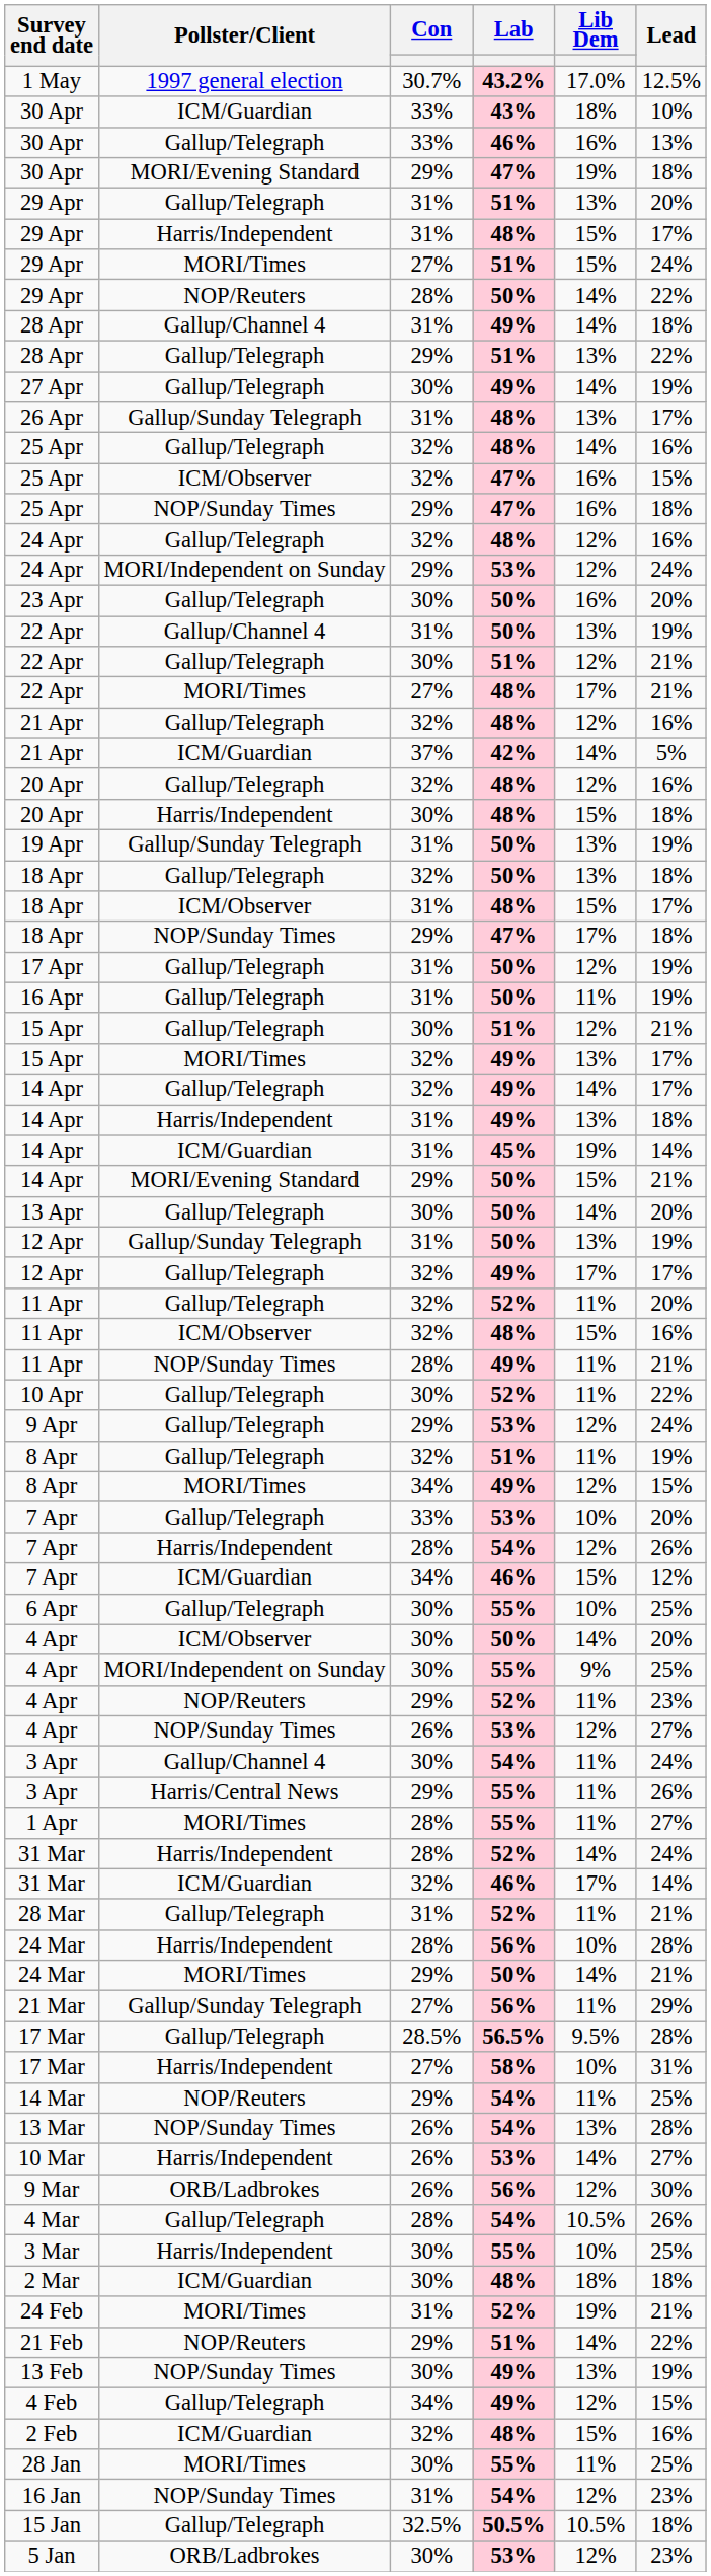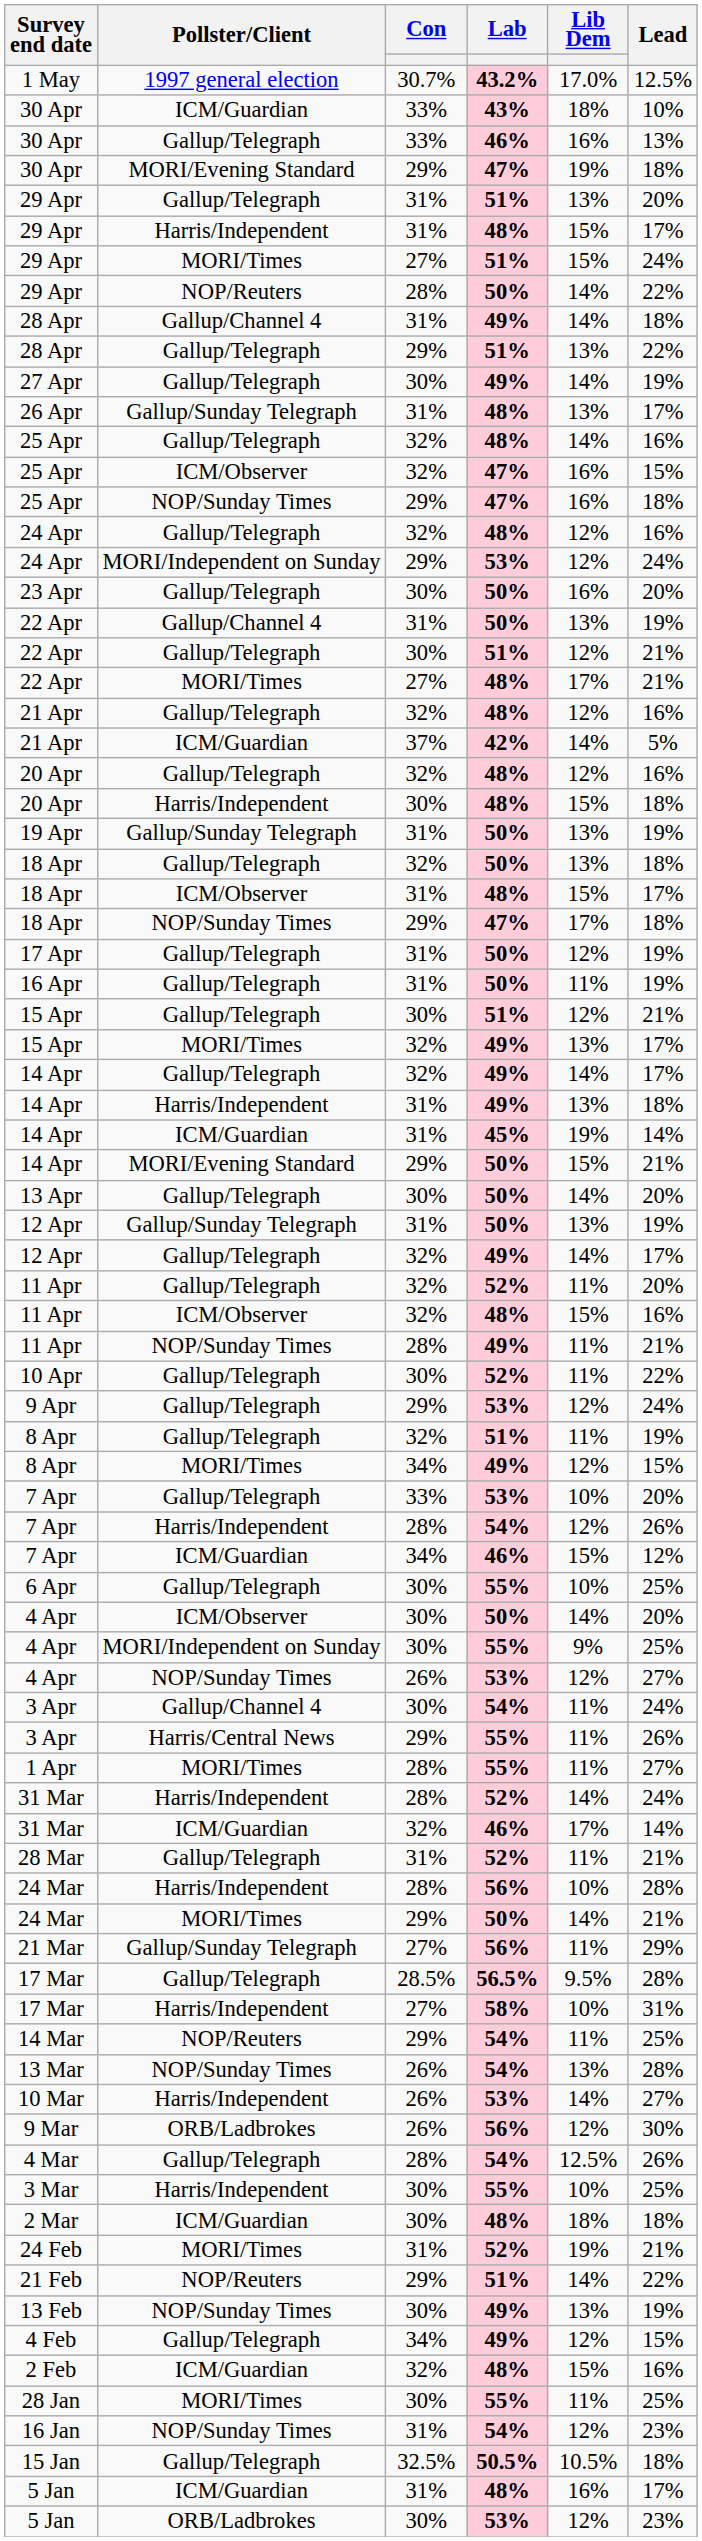12 Apr / Gallup/Telegraph | Lib Dem: 17% -> 14%
- row: 4 Apr | NOP/Reuters | 29% | 52% | 11% | 23%
4 Mar | Lib Dem: 10.5% -> 12.5%
+ row: 5 Jan | ICM/Guardian | 31% | 48% | 16% | 17%
